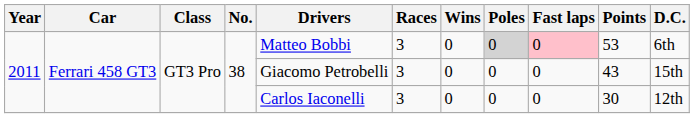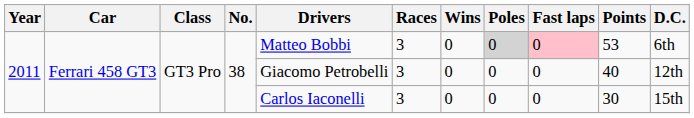row 3 | Points: 43 -> 40
row 3 | D.C.: 15th -> 12th
row 4 | D.C.: 12th -> 15th
